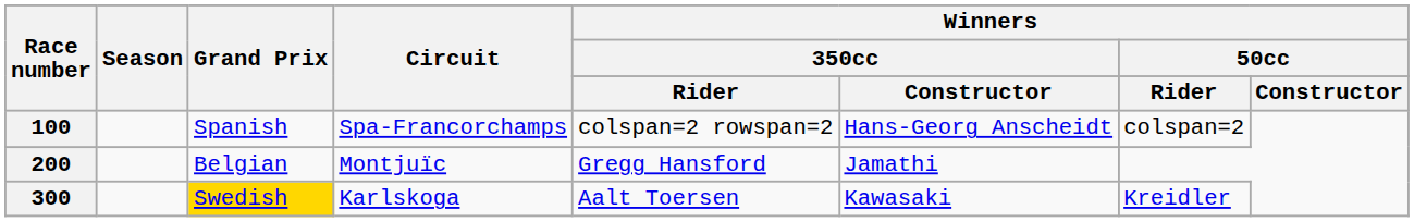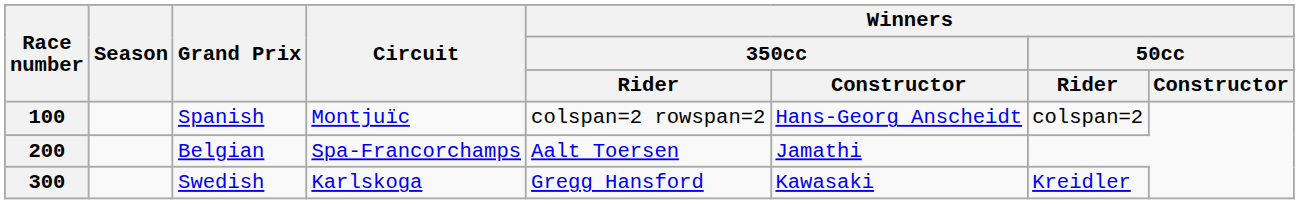100 | Circuit: Spa-Francorchamps -> Montjuïc
200 | Circuit: Montjuïc -> Spa-Francorchamps
200 | Winners / 350cc / Rider: Gregg Hansford -> Aalt Toersen
300 | Grand Prix: gold background -> no background
300 | Winners / 350cc / Rider: Aalt Toersen -> Gregg Hansford
